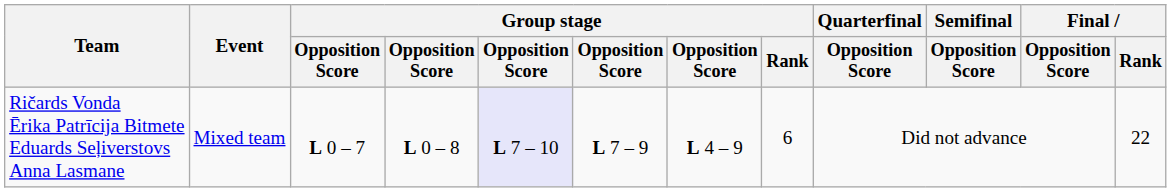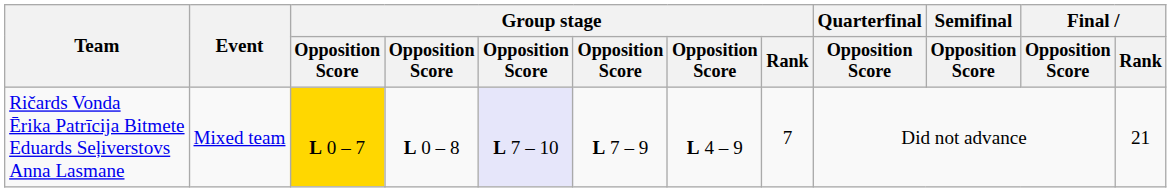row 3 | column 3: no background -> gold background
row 3 | Group stage / Rank: 6 -> 7
row 3 | Final / Rank: 22 -> 21
